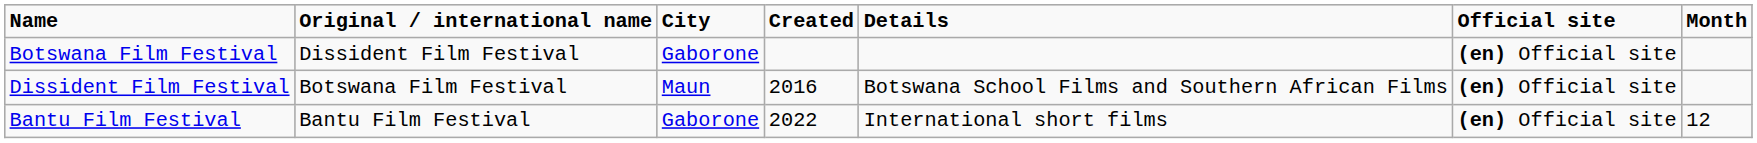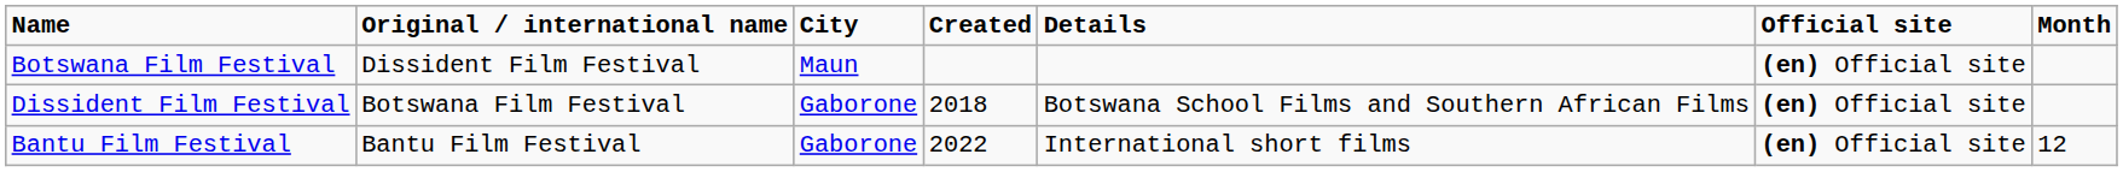row 2 | City: Gaborone -> Maun
row 3 | City: Maun -> Gaborone
row 3 | Created: 2016 -> 2018
